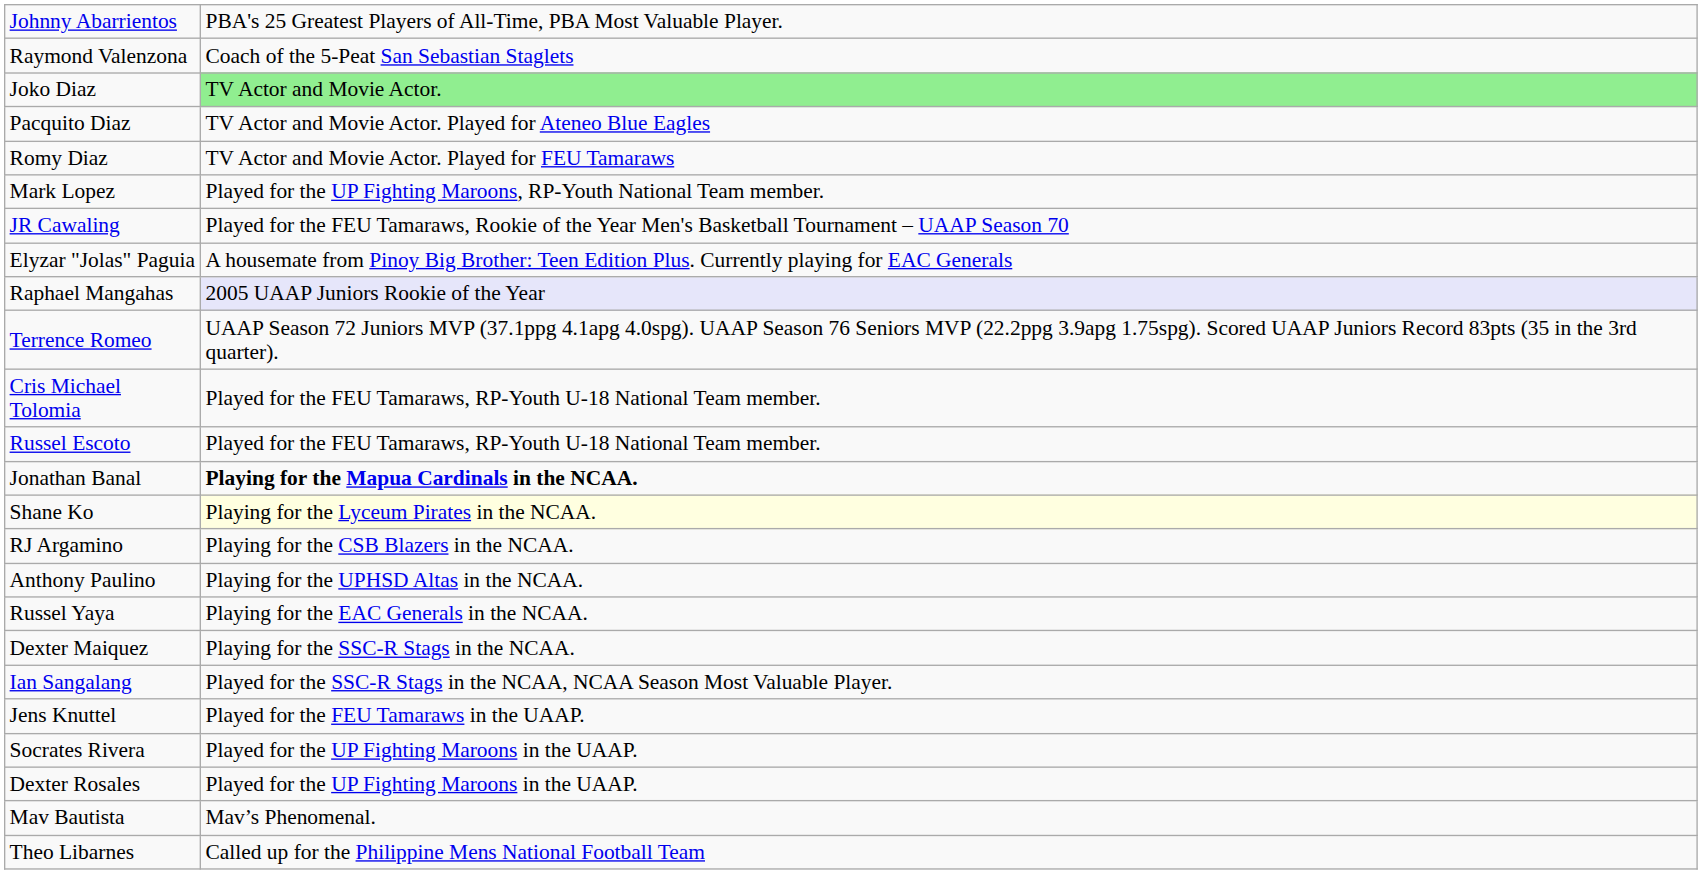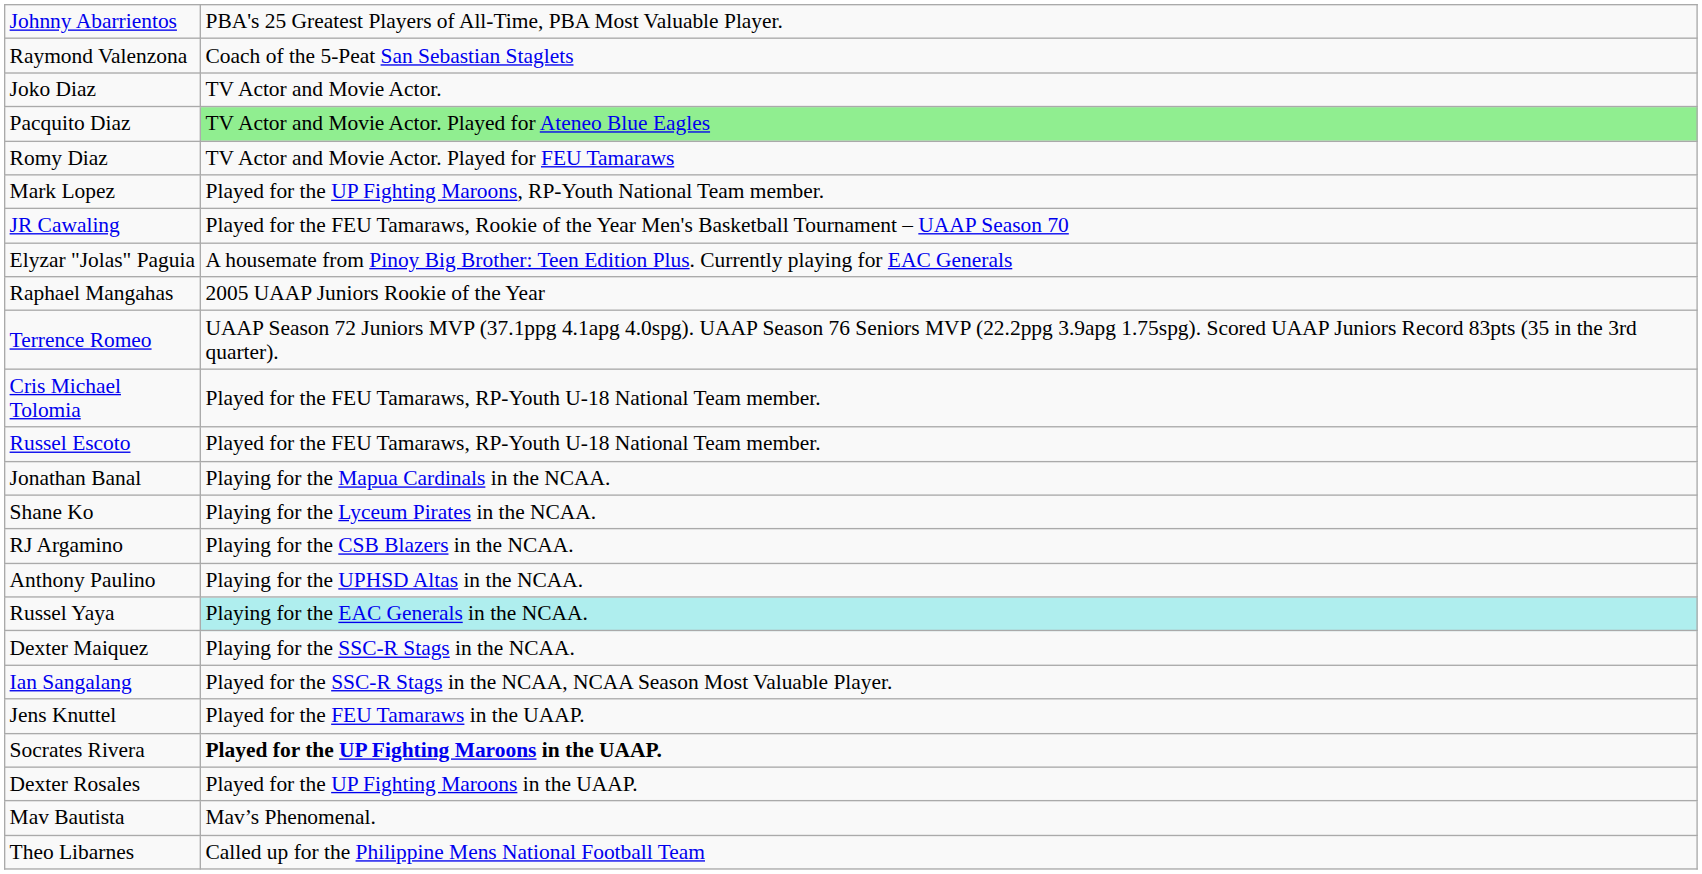Joko Diaz | column 2: lightgreen background -> no background
Pacquito Diaz | column 2: no background -> lightgreen background
Raphael Mangahas | column 2: lavender background -> no background
Jonathan Banal | column 2: bold -> normal
Shane Ko | column 2: lightyellow background -> no background
Russel Yaya | column 2: no background -> paleturquoise background
Socrates Rivera | column 2: normal -> bold
